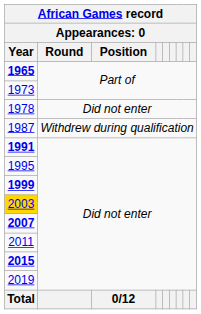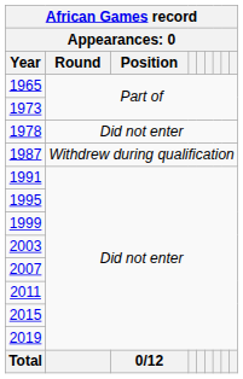1965 | Year: bold -> normal
1991 | Year: bold -> normal
1999 | Year: bold -> normal
2003 | Year: gold background -> no background
2007 | Year: bold -> normal
2015 | Year: bold -> normal
